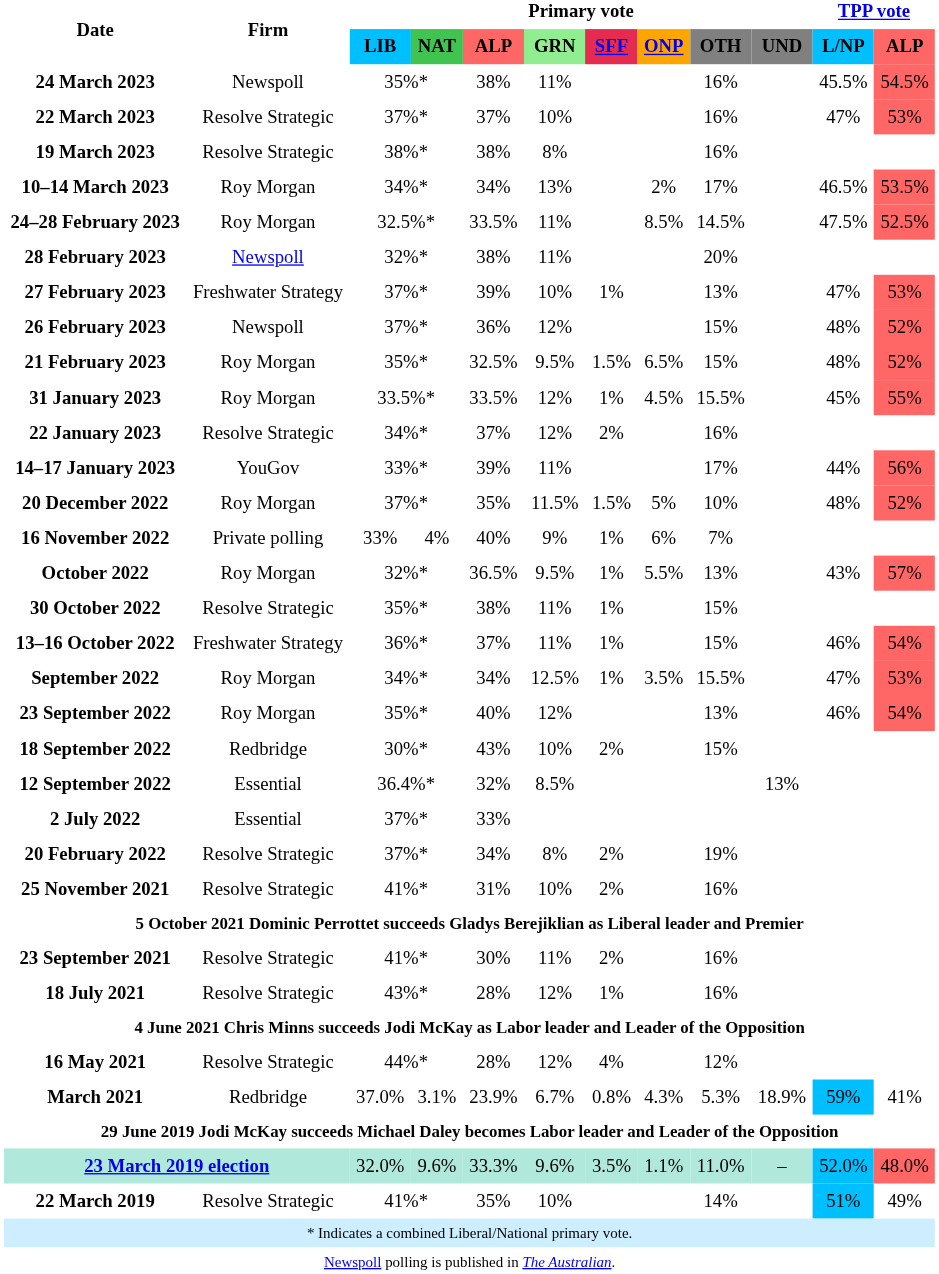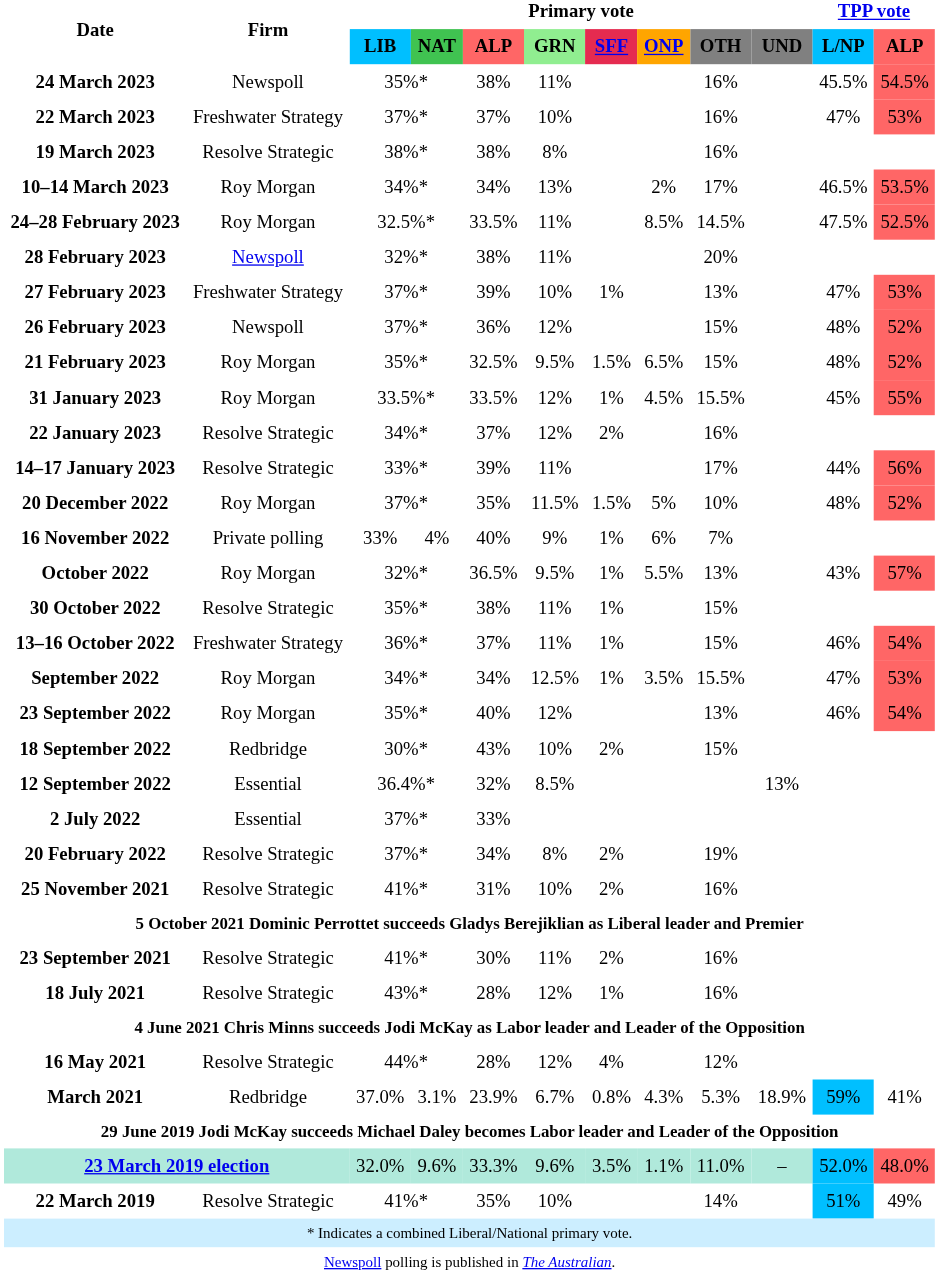22 March 2023 | Firm: Resolve Strategic -> Freshwater Strategy
14–17 January 2023 | Firm: YouGov -> Resolve Strategic
